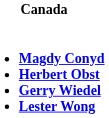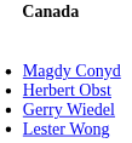row 2 | column 1: bold -> normal
